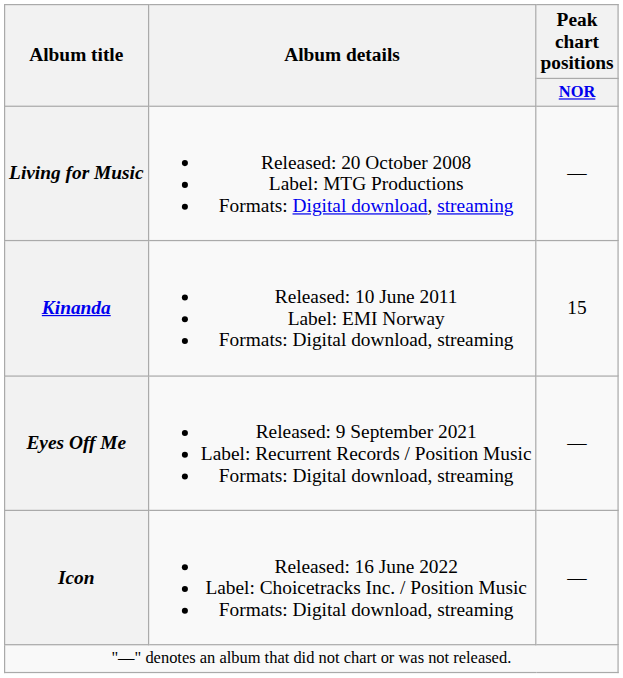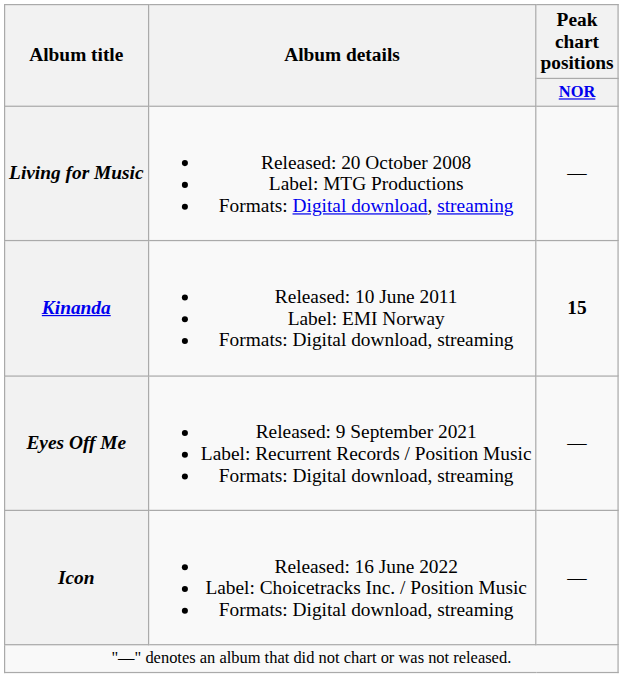Kinanda | Peak chart positions / NOR: normal -> bold
